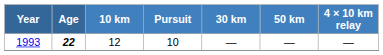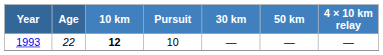1993 | Age: bold -> normal
1993 | 10 km: normal -> bold
